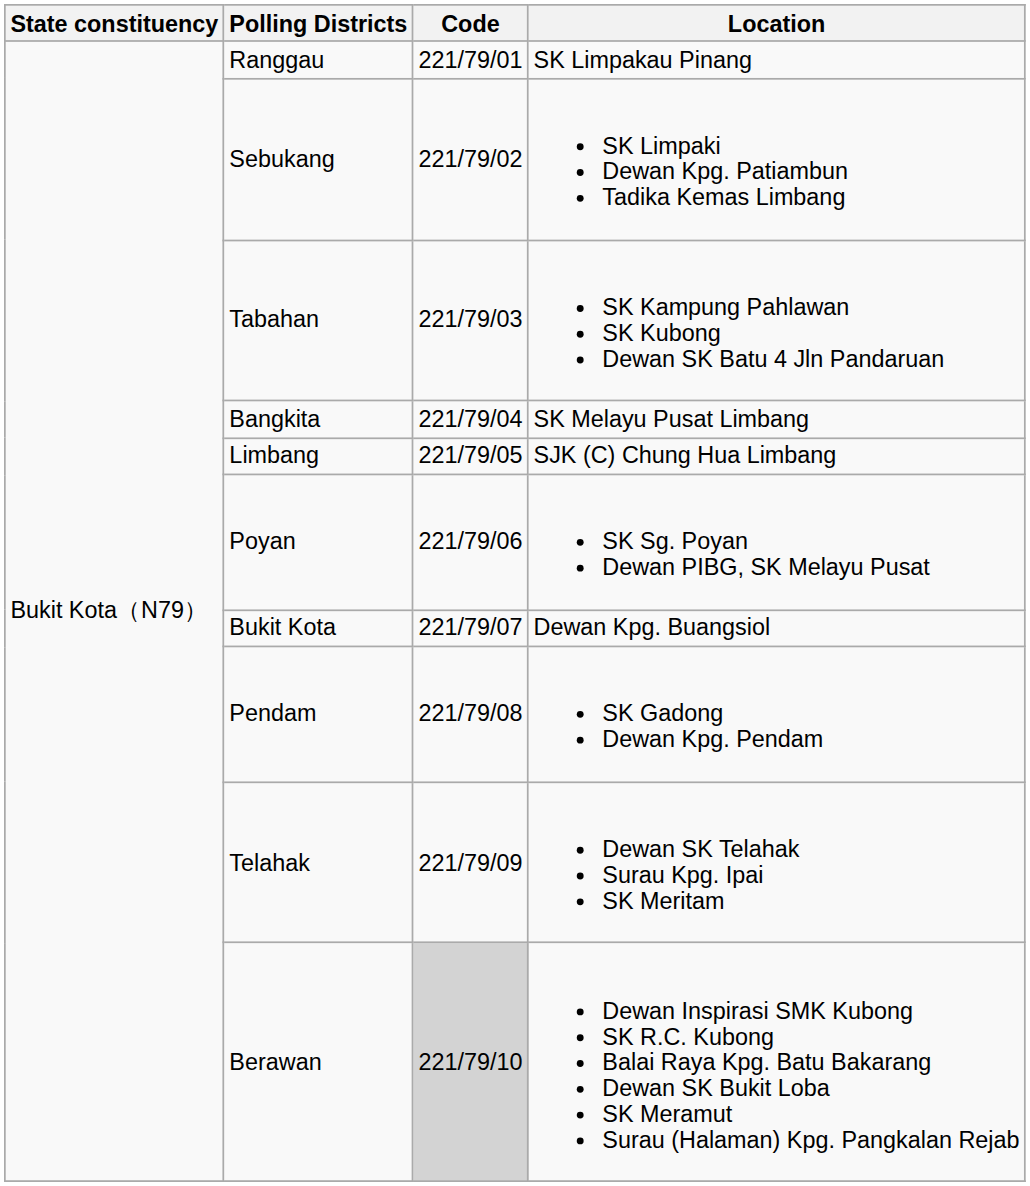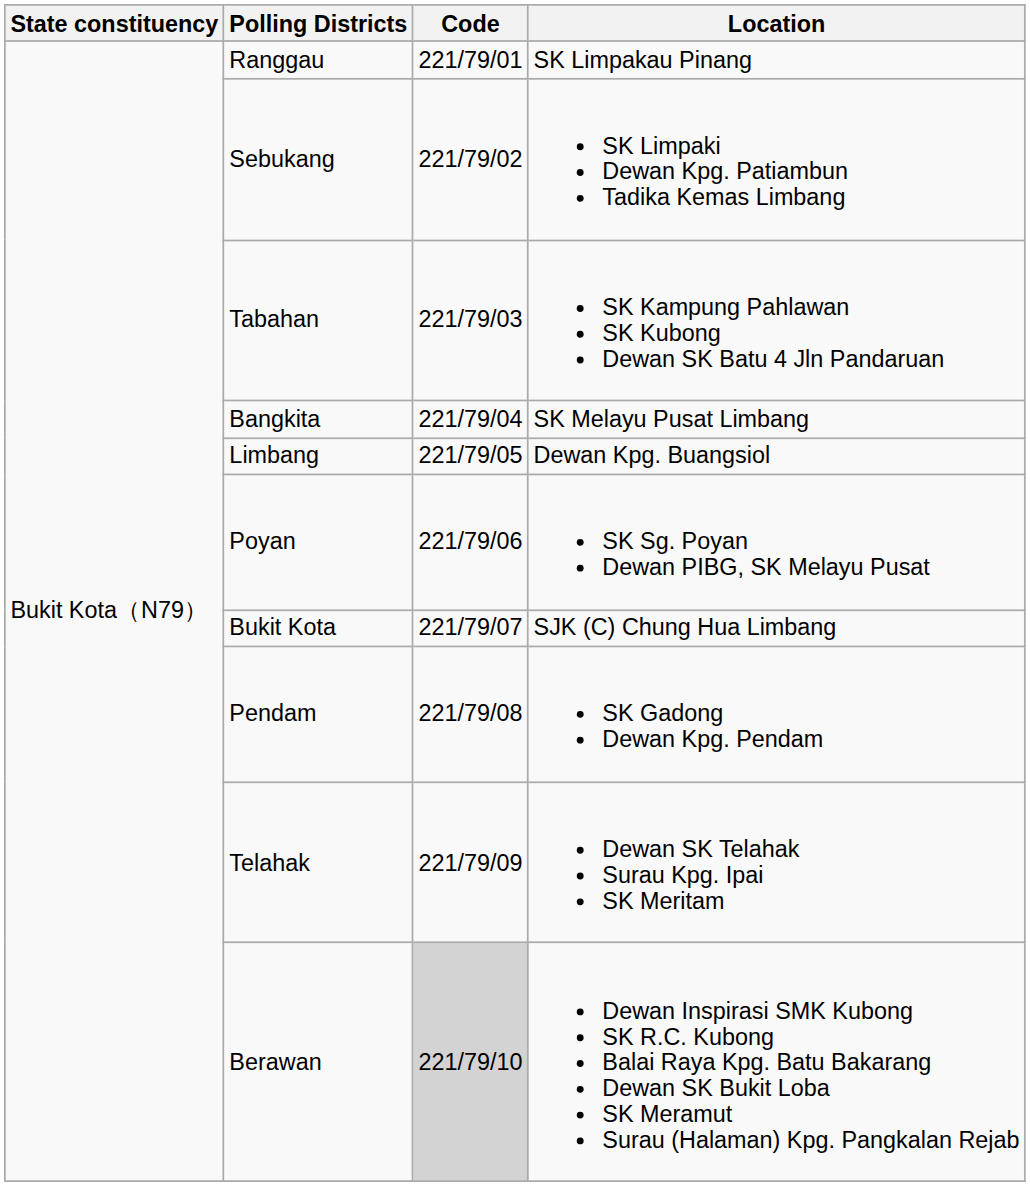Limbang | Location: SJK (C) Chung Hua Limbang -> Dewan Kpg. Buangsiol
Bukit Kota | Location: Dewan Kpg. Buangsiol -> SJK (C) Chung Hua Limbang
